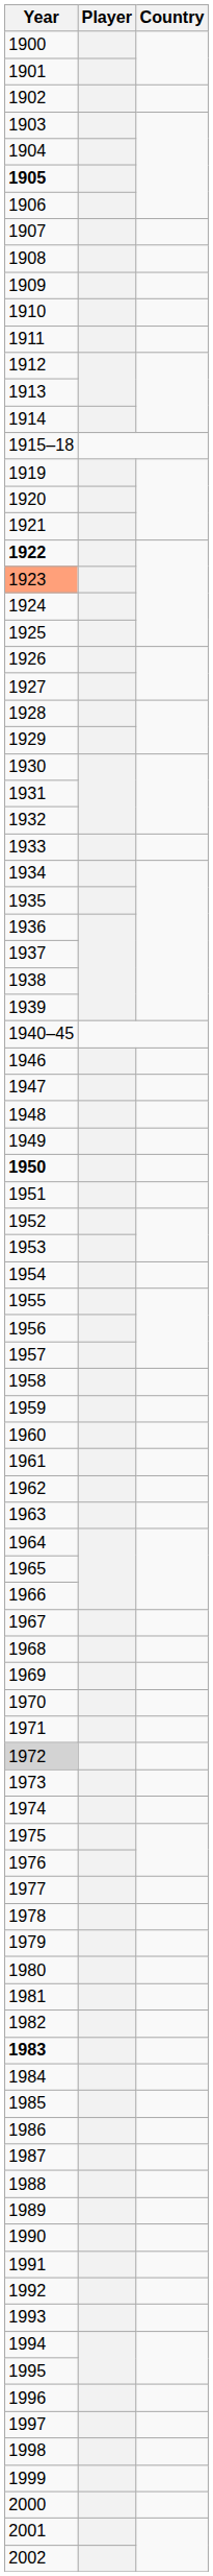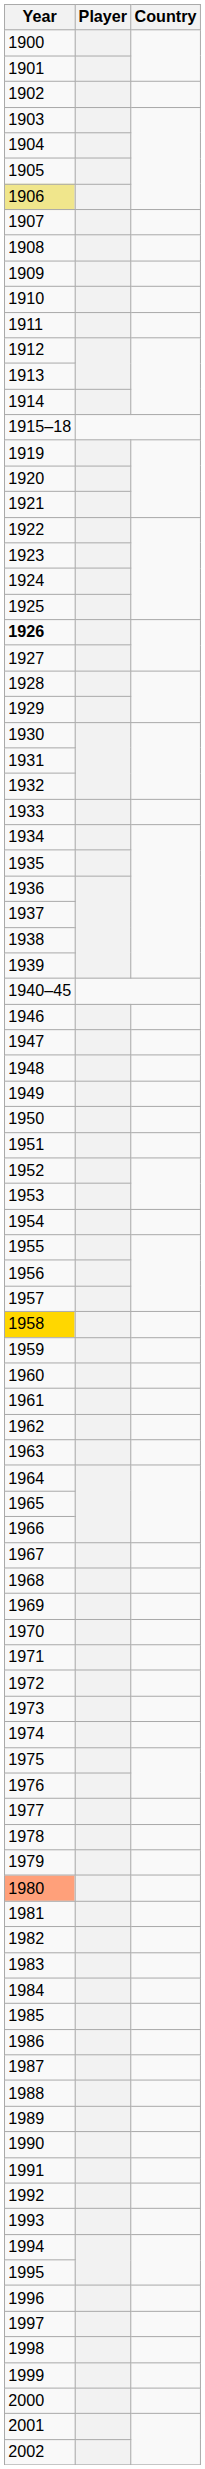1905 | Year: bold -> normal
1906 | Year: no background -> khaki background
1922 | Year: bold -> normal
1923 | Year: lightsalmon background -> no background
1926 | Year: normal -> bold
1950 | Year: bold -> normal
1958 | Year: no background -> gold background
1972 | Year: lightgrey background -> no background
1980 | Year: no background -> lightsalmon background
1983 | Year: bold -> normal
